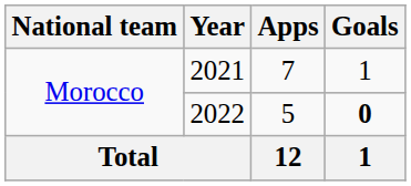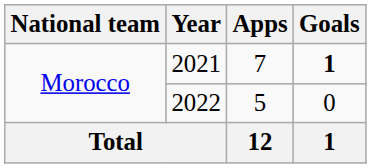2021 | Goals: normal -> bold
2022 | Goals: bold -> normal
